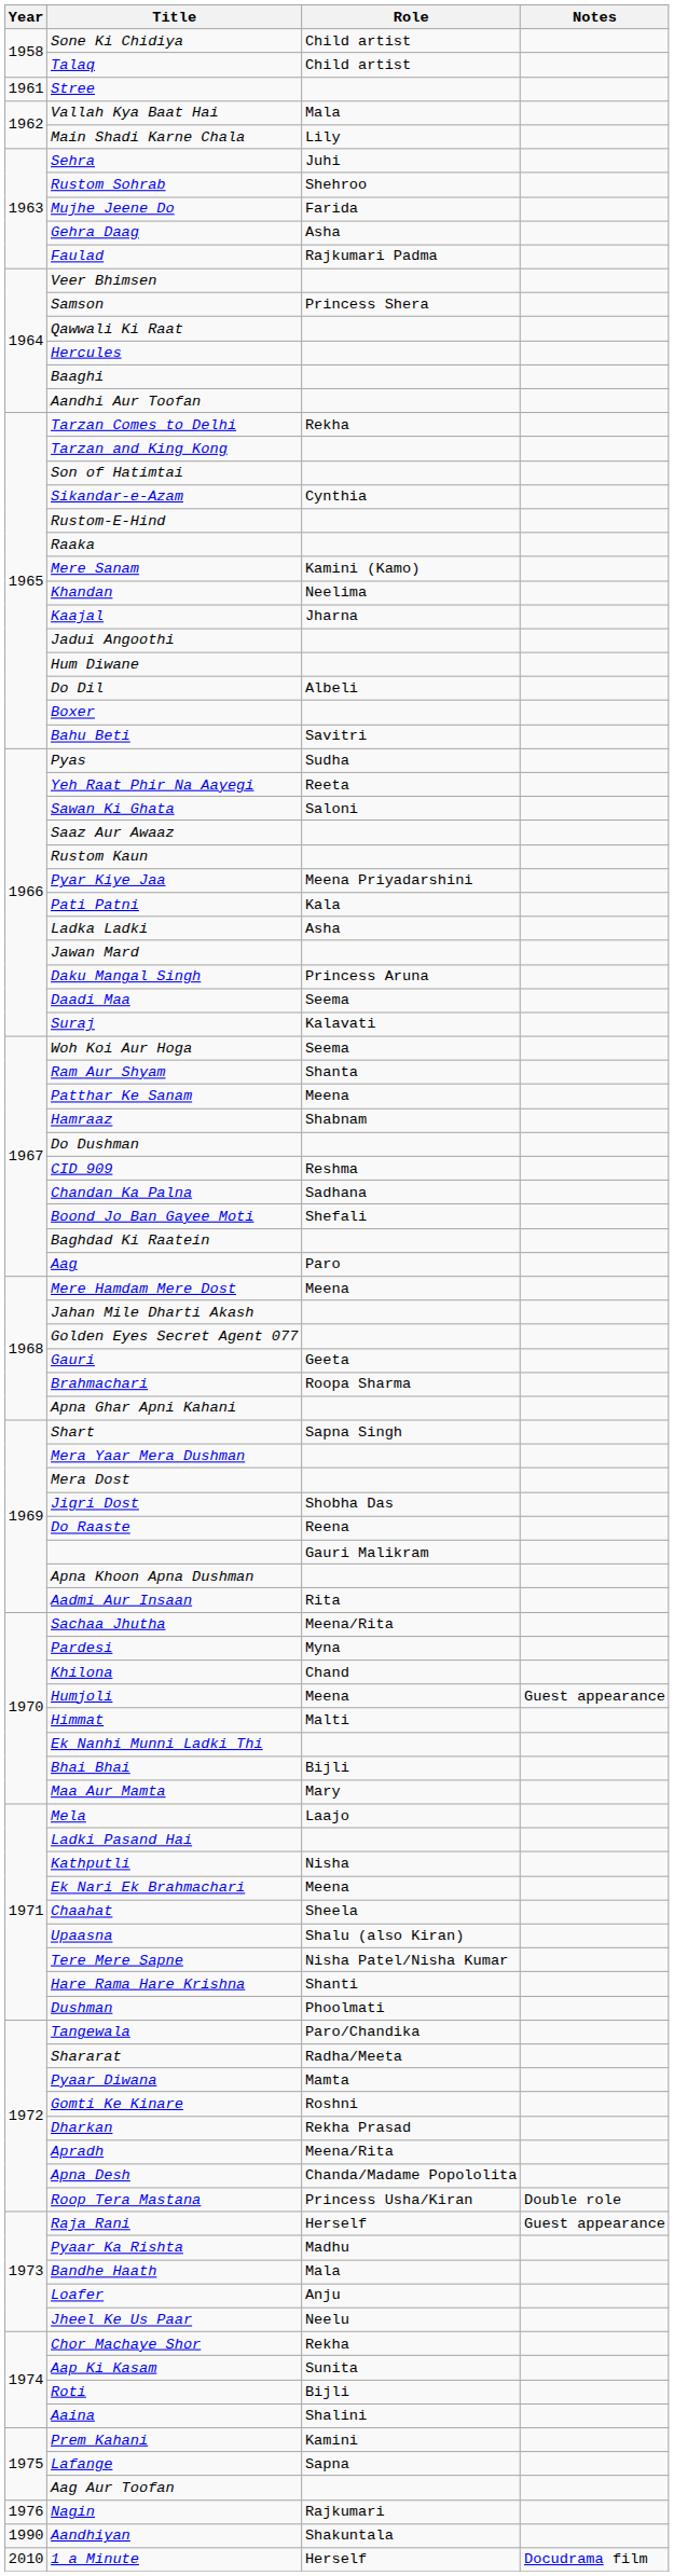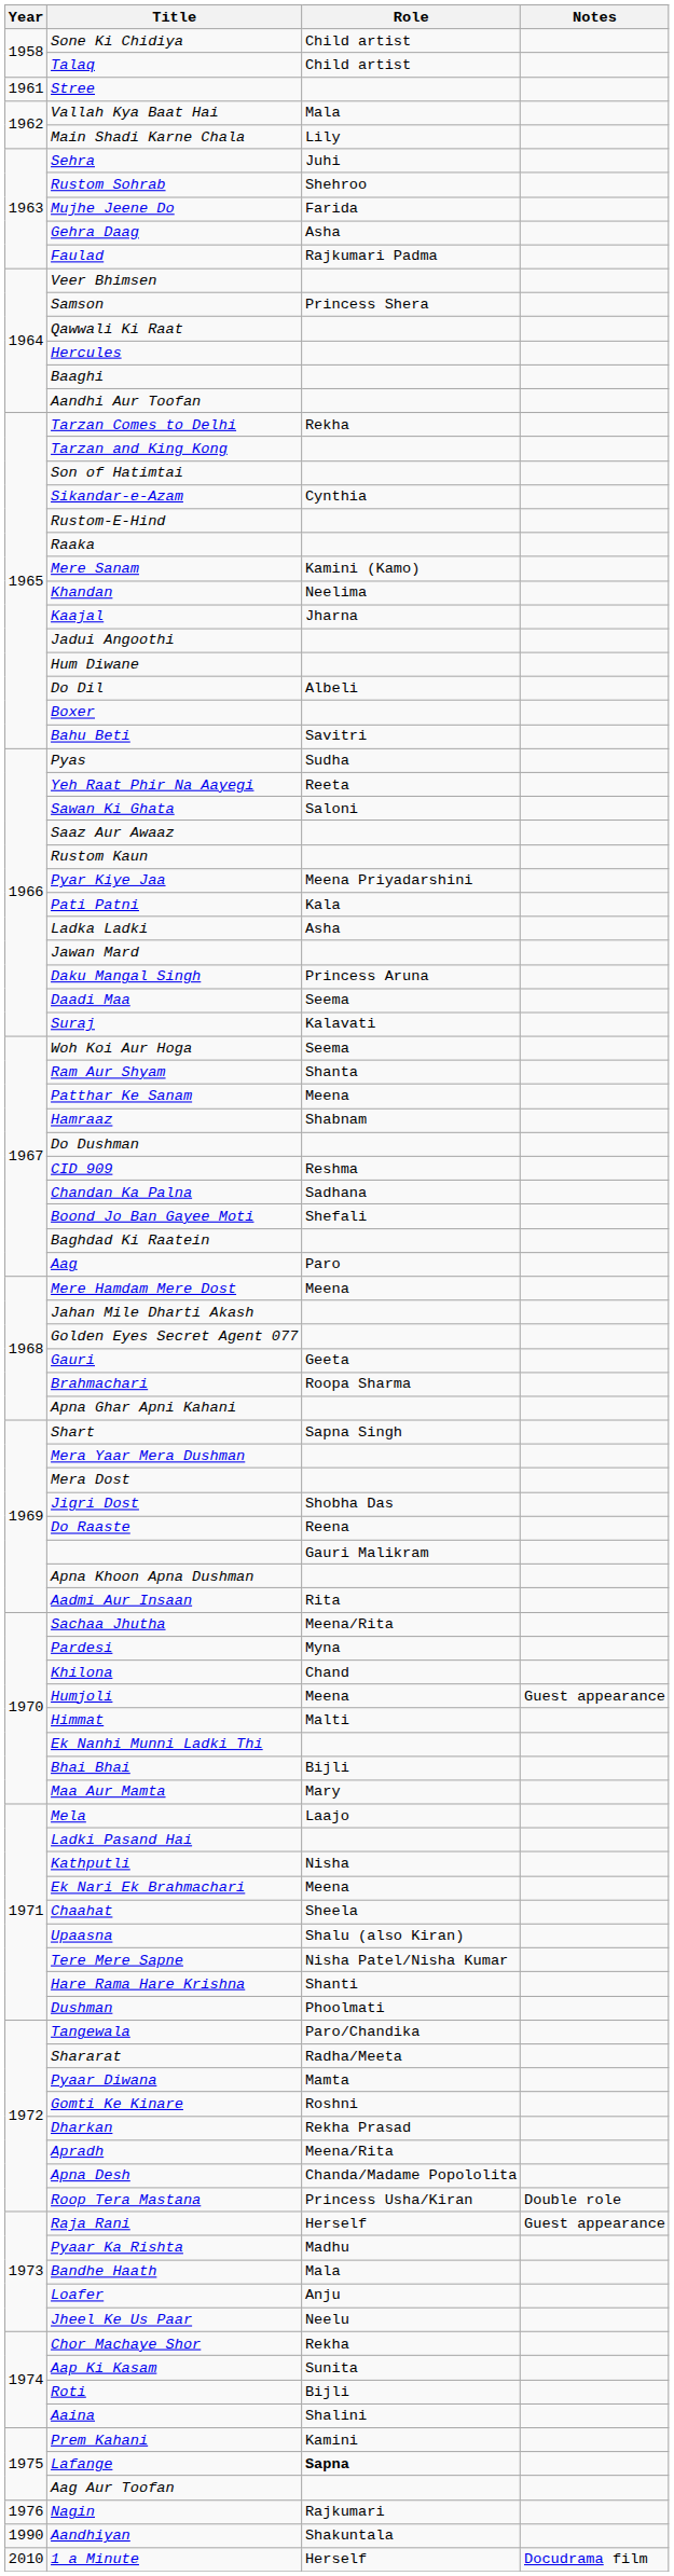Lafange | Role: normal -> bold
